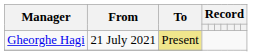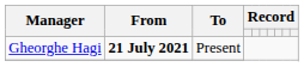Gheorghe Hagi | From: normal -> bold
Gheorghe Hagi | To: khaki background -> no background
